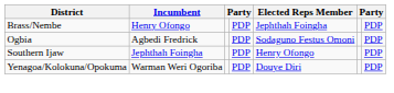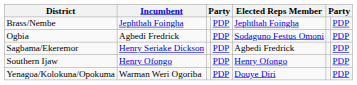Brass/Nembe | Incumbent: Henry Ofongo -> Jephthah Foingha
+ row: Sagbama/Ekeremor | Henry Seriake Dickson | PDP | Agbedi Fredrick | PDP
Southern Ijaw | Incumbent: Jephthah Foingha -> Henry Ofongo
